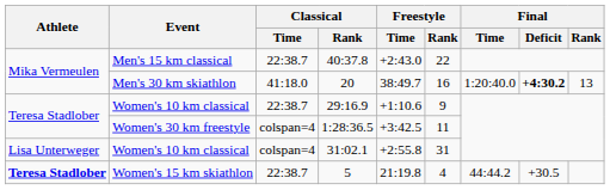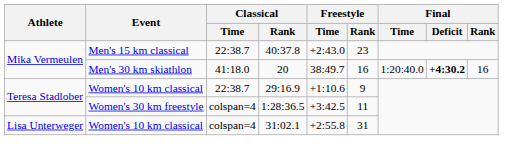40:37.8 | Freestyle / Rank: 22 -> 23
20 | Final / Rank: 13 -> 16
- row: Teresa Stadlober | Women's 15 km skiathlon | 22:38.7 | 5 | 21:19.8 | 4 | 44:44.2 | +30.5
